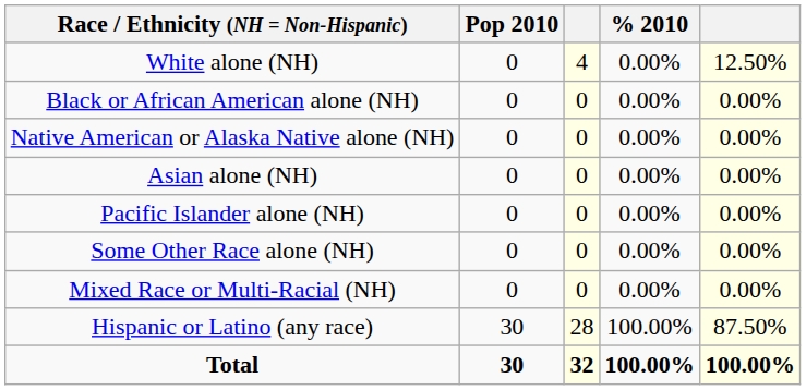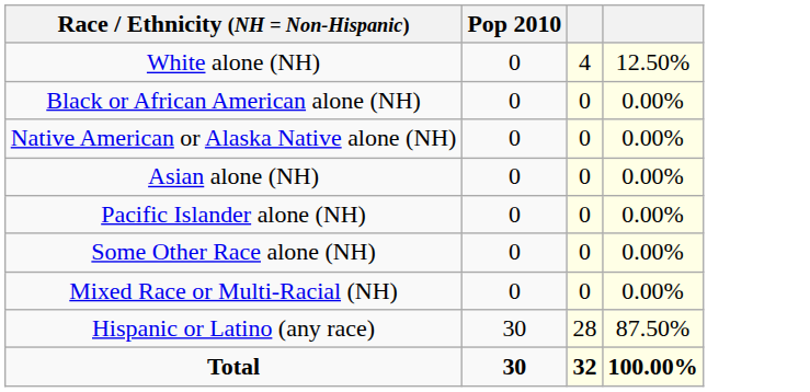- column: % 2010 | 0.00% | 0.00% | 0.00% | 0.00% | 0.00% | 0.00% | 0.00% | 100.00% | 100.00%
